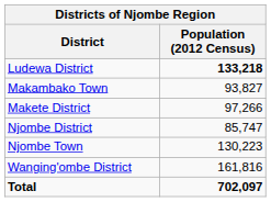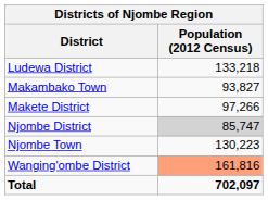Ludewa District | Population (2012 Census): bold -> normal
Njombe District | Population (2012 Census): no background -> lightgrey background
Wanging'ombe District | Population (2012 Census): no background -> lightsalmon background
